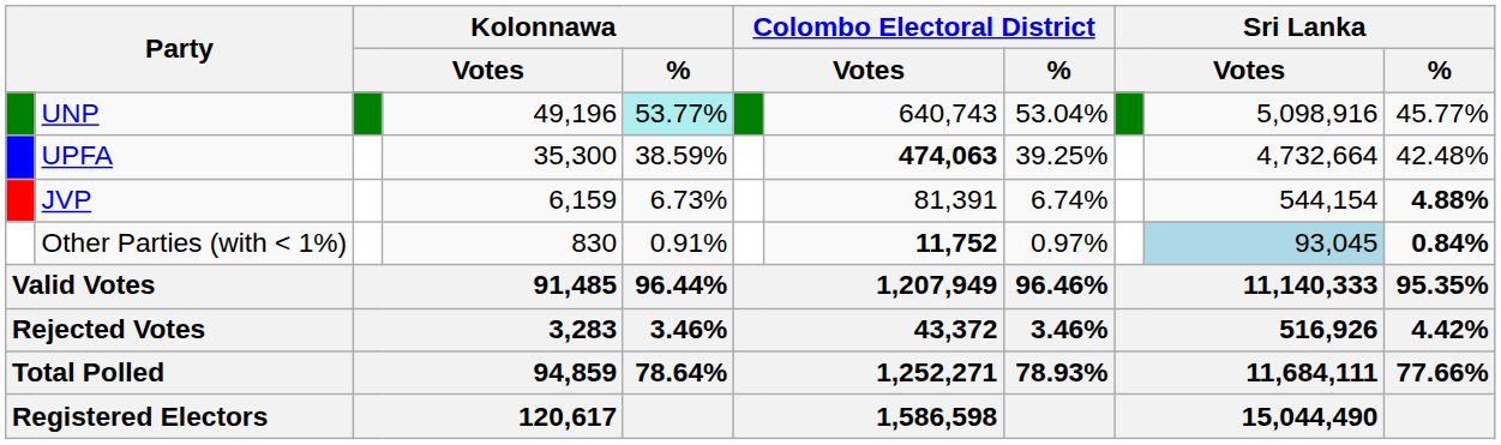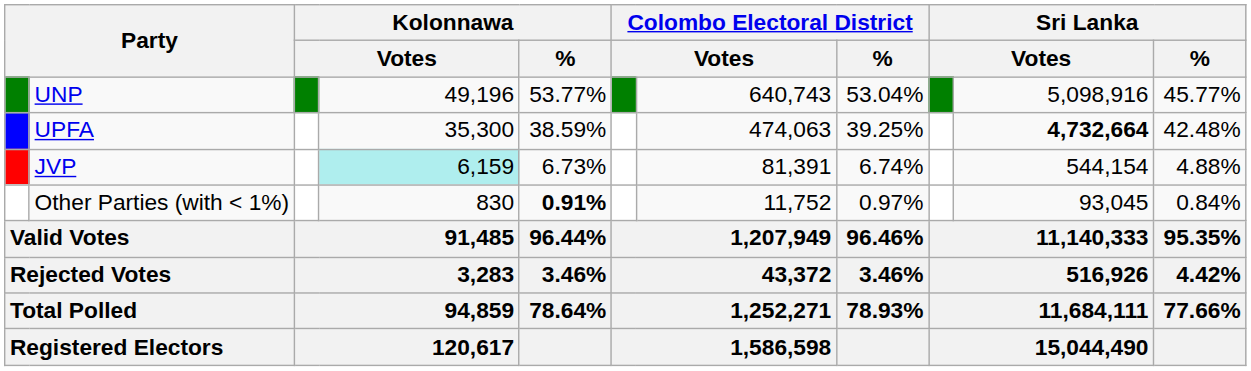UNP | Kolonnawa / %: paleturquoise background -> no background
UPFA | column 7: bold -> normal
UPFA | column 10: normal -> bold
JVP | column 4: no background -> paleturquoise background
JVP | Sri Lanka / %: bold -> normal
Other Parties (with < 1%) | Kolonnawa / %: normal -> bold
Other Parties (with < 1%) | column 7: bold -> normal
Other Parties (with < 1%) | column 10: lightblue background -> no background
Other Parties (with < 1%) | Sri Lanka / %: bold -> normal
